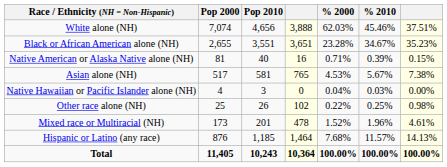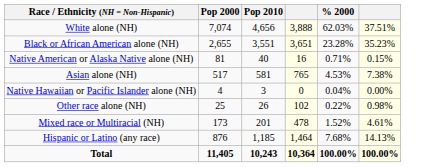- column: % 2010 | 45.46% | 34.67% | 0.39% | 5.67% | 0.03% | 0.25% | 1.96% | 11.57% | 100.00%
